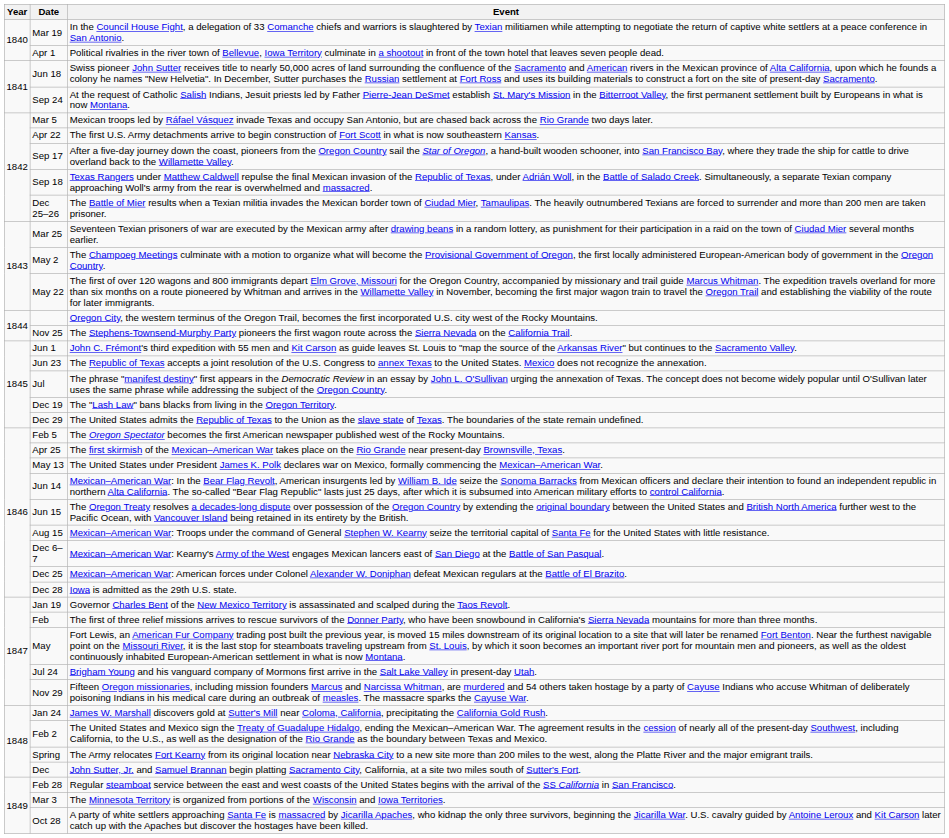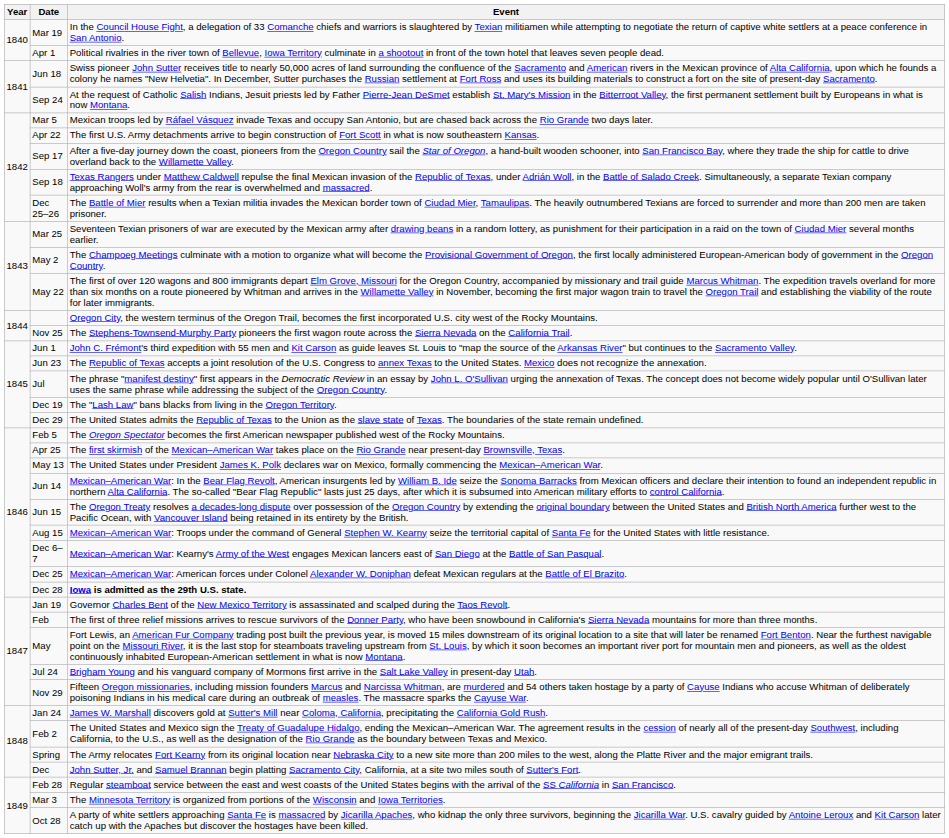Dec 28 | Event: normal -> bold
